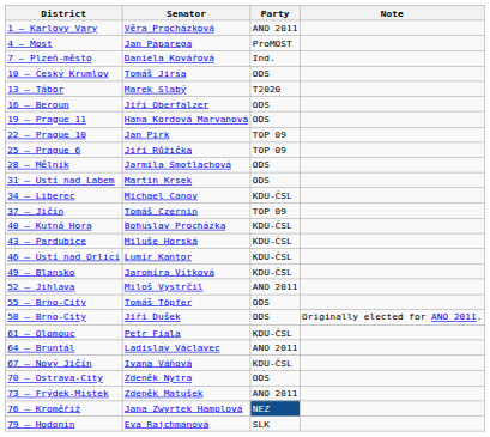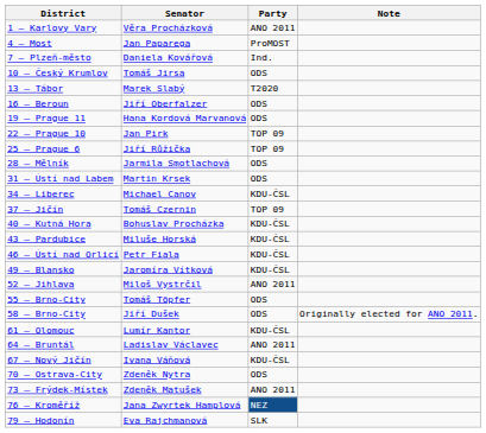46 – Ústí nad Orlicí | Senator: Lumír Kantor -> Petr Fiala
61 – Olomouc | Senator: Petr Fiala -> Lumír Kantor
